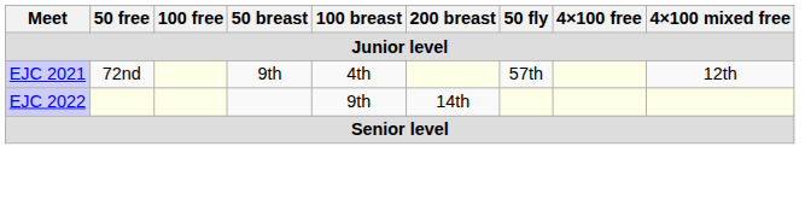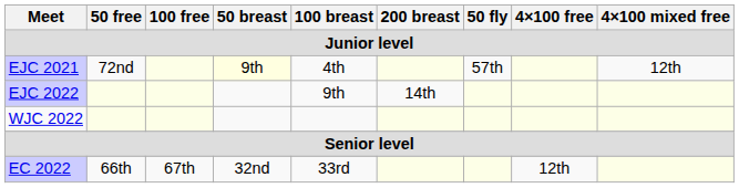EJC 2021 | 50 breast: no background -> lightyellow background
+ row: WJC 2022
+ row: EC 2022 | 66th | 67th | 32nd | 33rd | 12th
